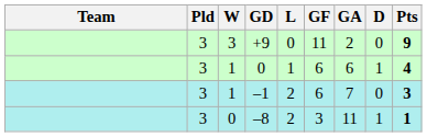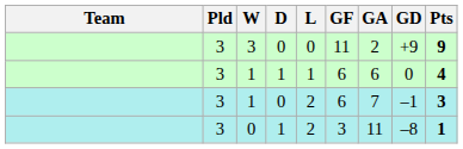columns swapped: D <-> GD
